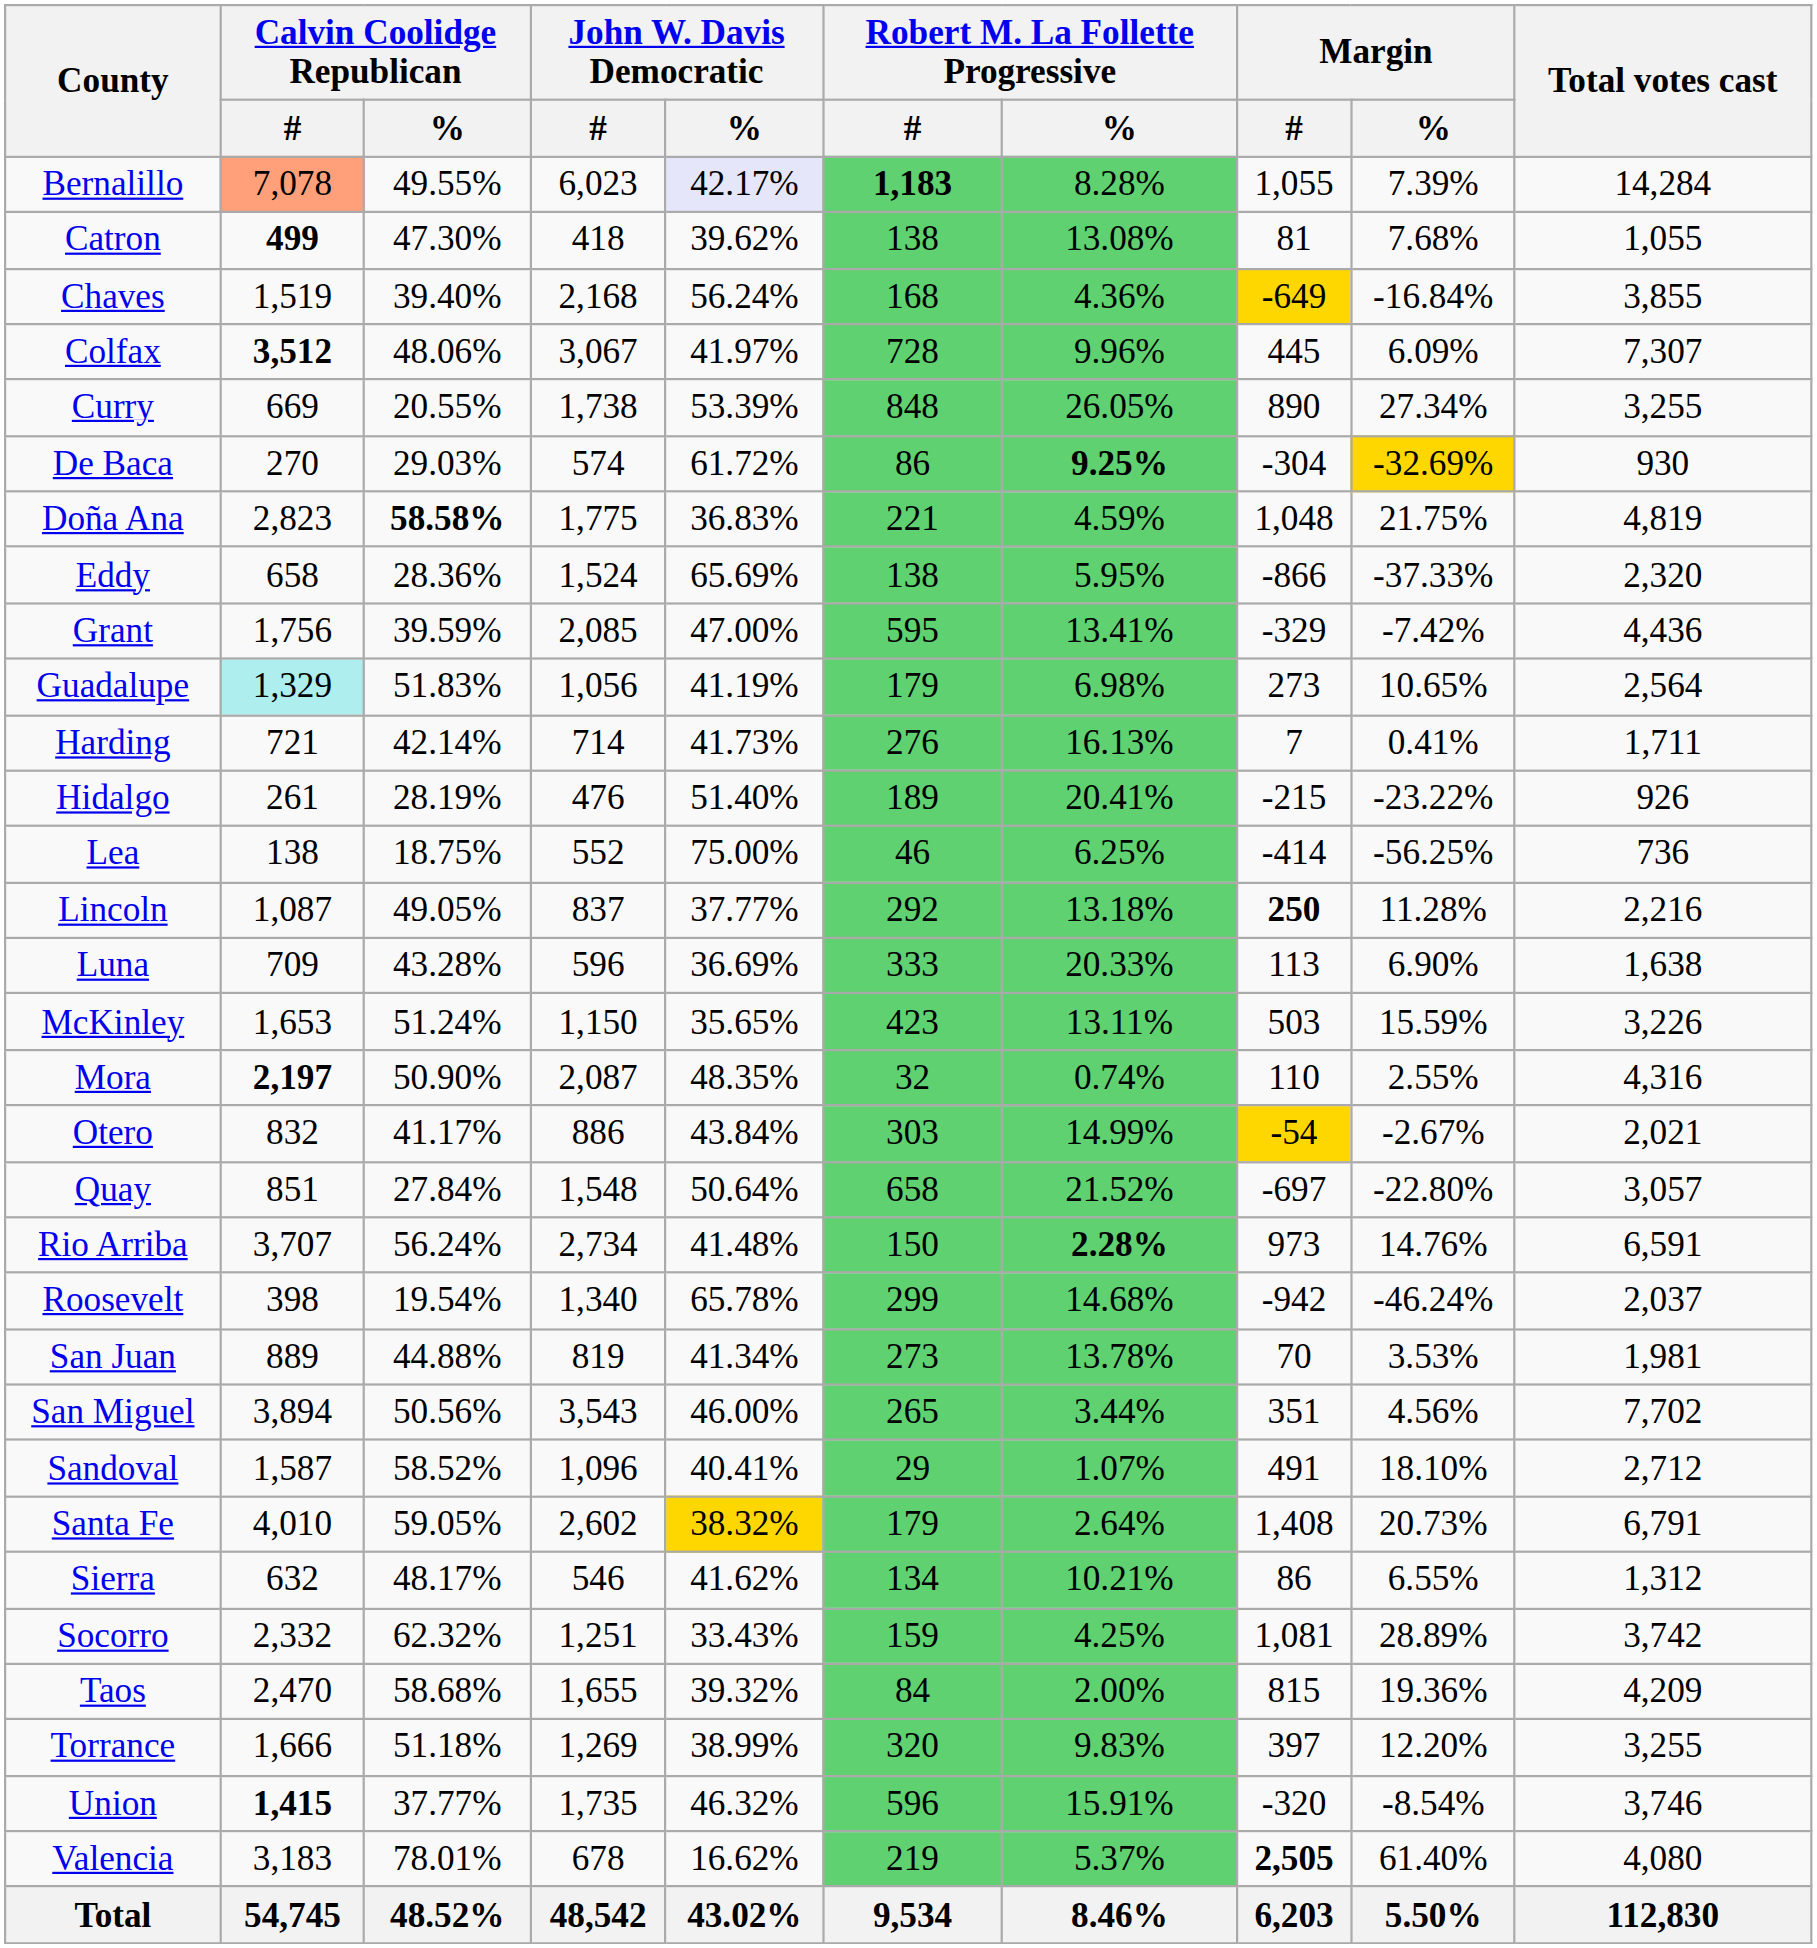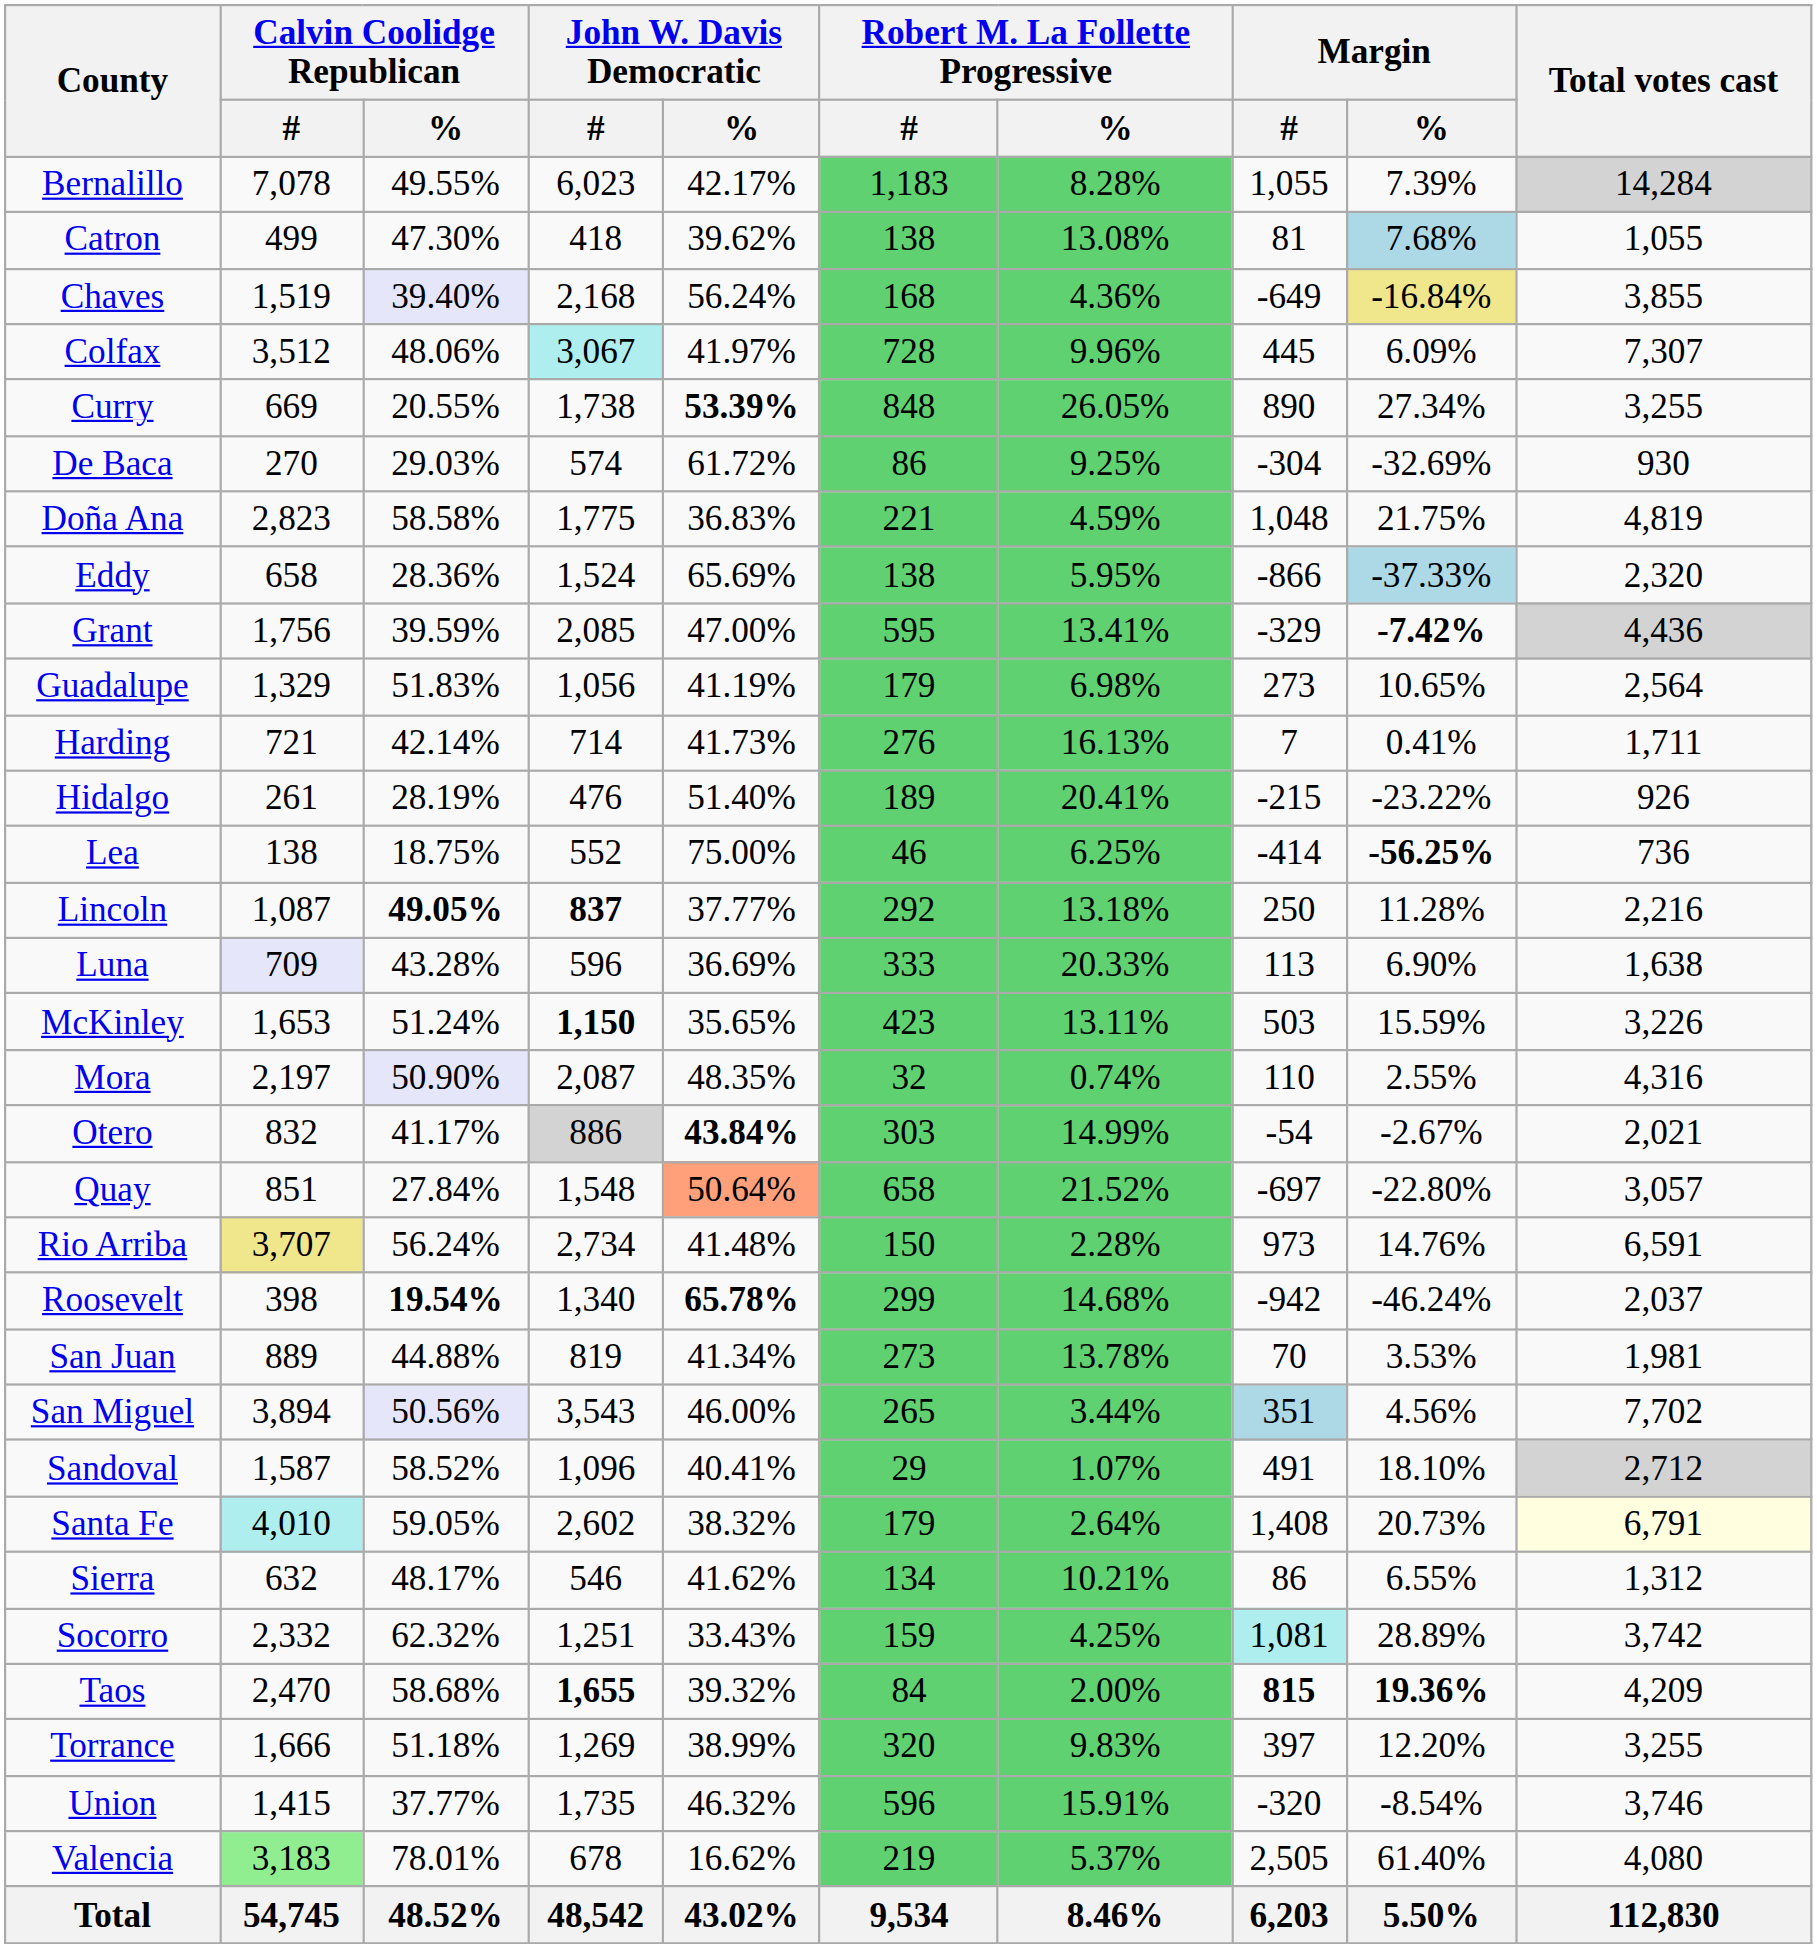Bernalillo | Calvin Coolidge Republican / #: lightsalmon background -> no background
Bernalillo | John W. Davis Democratic / %: lavender background -> no background
Bernalillo | Robert M. La Follette Progressive / #: bold -> normal
Bernalillo | Total votes cast: no background -> lightgrey background
Catron | Calvin Coolidge Republican / #: bold -> normal
Catron | Margin / %: no background -> lightblue background
Chaves | Calvin Coolidge Republican / %: no background -> lavender background
Chaves | Margin / #: gold background -> no background
Chaves | Margin / %: no background -> khaki background
Colfax | Calvin Coolidge Republican / #: bold -> normal
Colfax | John W. Davis Democratic / #: no background -> paleturquoise background
Curry | John W. Davis Democratic / %: normal -> bold
De Baca | Robert M. La Follette Progressive / %: bold -> normal
De Baca | Margin / %: gold background -> no background
Doña Ana | Calvin Coolidge Republican / %: bold -> normal
Eddy | Margin / %: no background -> lightblue background
Grant | Margin / %: normal -> bold
Grant | Total votes cast: no background -> lightgrey background
Guadalupe | Calvin Coolidge Republican / #: paleturquoise background -> no background
Lea | Margin / %: normal -> bold
Lincoln | Calvin Coolidge Republican / %: normal -> bold
Lincoln | John W. Davis Democratic / #: normal -> bold
Lincoln | Margin / #: bold -> normal
Luna | Calvin Coolidge Republican / #: no background -> lavender background
McKinley | John W. Davis Democratic / #: normal -> bold
Mora | Calvin Coolidge Republican / #: bold -> normal
Mora | Calvin Coolidge Republican / %: no background -> lavender background
Otero | John W. Davis Democratic / #: no background -> lightgrey background
Otero | John W. Davis Democratic / %: normal -> bold
Otero | Margin / #: gold background -> no background
Quay | John W. Davis Democratic / %: no background -> lightsalmon background
Rio Arriba | Calvin Coolidge Republican / #: no background -> khaki background
Rio Arriba | Robert M. La Follette Progressive / %: bold -> normal
Roosevelt | Calvin Coolidge Republican / %: normal -> bold
Roosevelt | John W. Davis Democratic / %: normal -> bold
San Miguel | Calvin Coolidge Republican / %: no background -> lavender background
San Miguel | Margin / #: no background -> lightblue background
Sandoval | Total votes cast: no background -> lightgrey background
Santa Fe | Calvin Coolidge Republican / #: no background -> paleturquoise background
Santa Fe | John W. Davis Democratic / %: gold background -> no background
Santa Fe | Total votes cast: no background -> lightyellow background
Socorro | Margin / #: no background -> paleturquoise background
Taos | John W. Davis Democratic / #: normal -> bold
Taos | Margin / #: normal -> bold
Taos | Margin / %: normal -> bold
Union | Calvin Coolidge Republican / #: bold -> normal
Valencia | Calvin Coolidge Republican / #: no background -> lightgreen background
Valencia | Margin / #: bold -> normal
